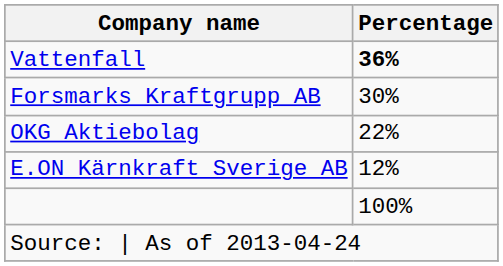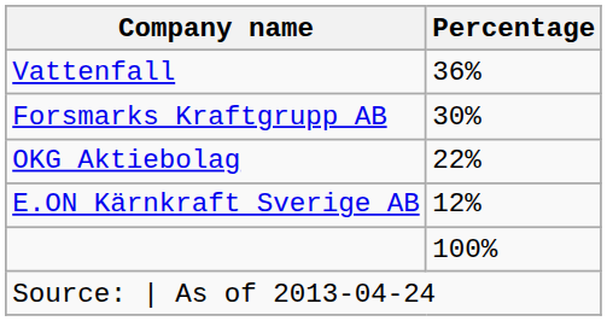Vattenfall | Percentage: bold -> normal
